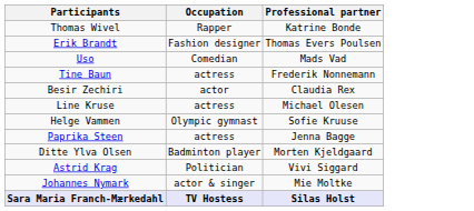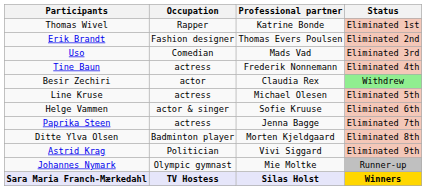+ column: Status | Eliminated 1st | Eliminated 2nd | Eliminated 3rd | Eliminated 4th | Withdrew | Eliminated 5th | Eliminated 6th | Eliminated 7th | Eliminated 8th | Eliminated 9th | Runner-up | Winners
Helge Vammen | Occupation: Olympic gymnast -> actor & singer
Johannes Nymark | Occupation: actor & singer -> Olympic gymnast
